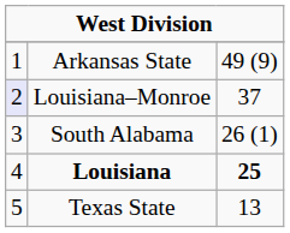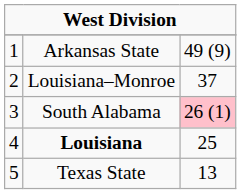Louisiana–Monroe | column 1: lavender background -> no background
South Alabama | column 3: no background -> pink background
Louisiana | column 3: bold -> normal
